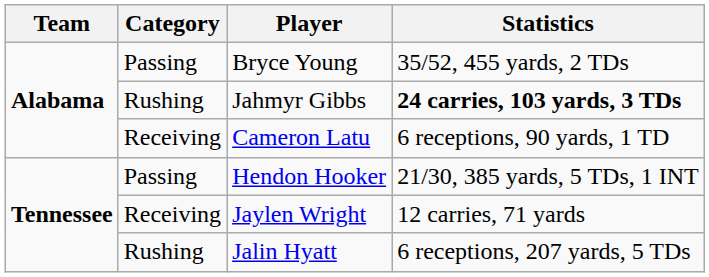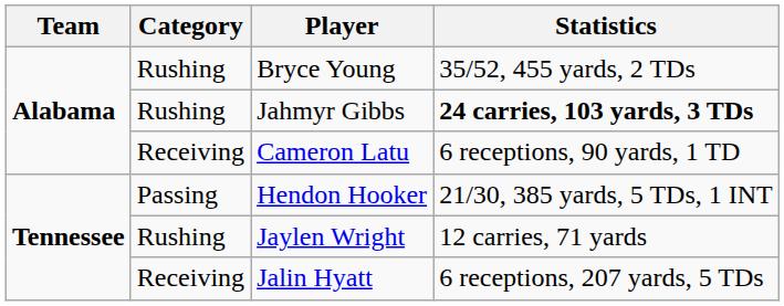Bryce Young | Category: Passing -> Rushing
Jaylen Wright | Category: Receiving -> Rushing
Jalin Hyatt | Category: Rushing -> Receiving
